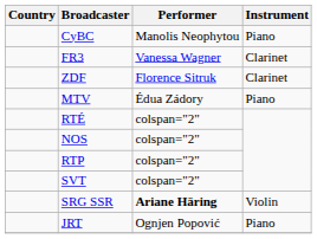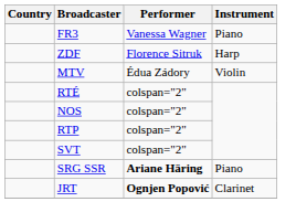- row: CyBC | Manolis Neophytou | Piano
FR3 | Instrument: Clarinet -> Piano
ZDF | Instrument: Clarinet -> Harp
MTV | Instrument: Piano -> Violin
SRG SSR | Instrument: Violin -> Piano
JRT | Performer: normal -> bold
JRT | Instrument: Piano -> Clarinet
